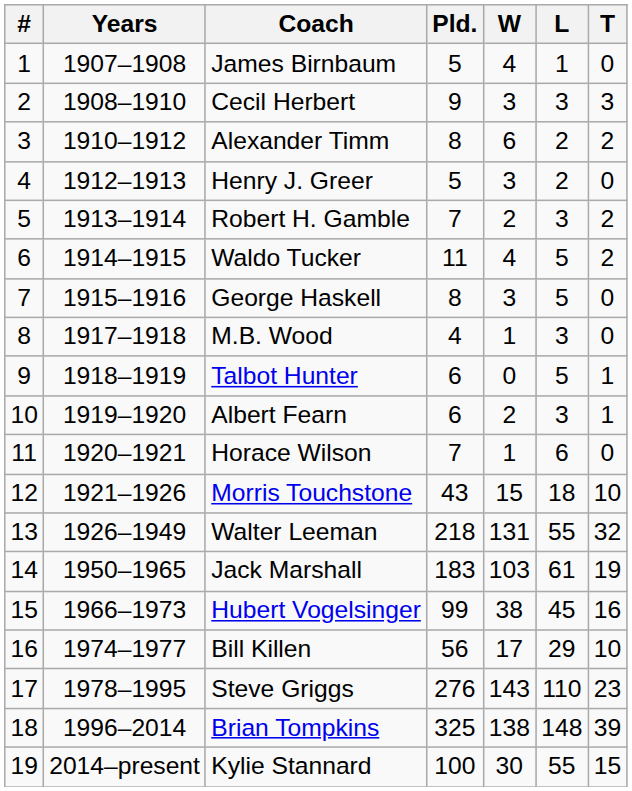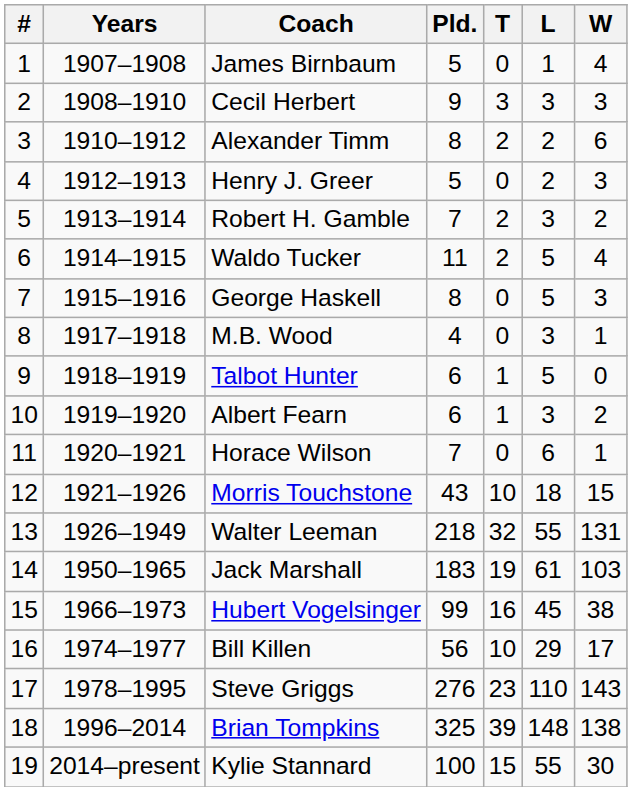columns swapped: W <-> T
